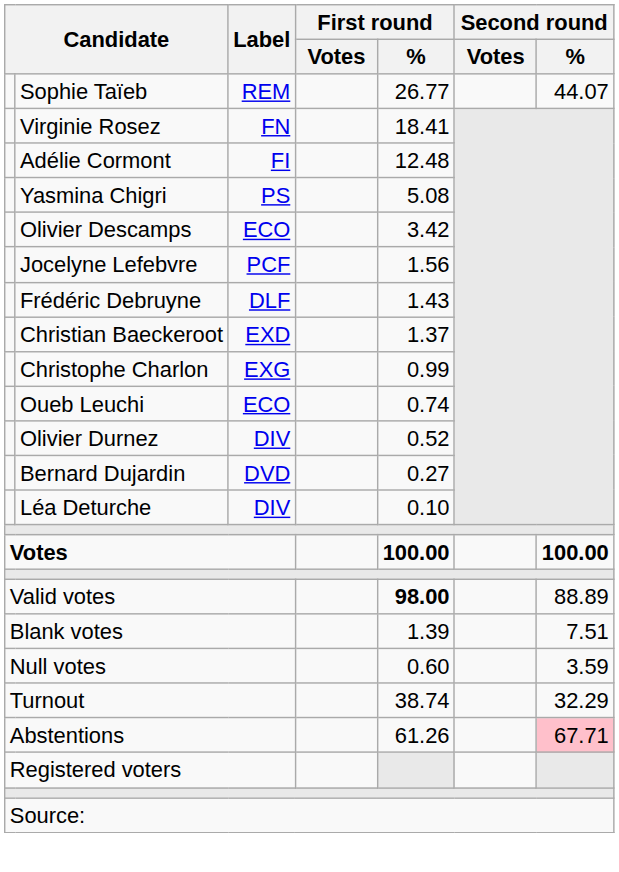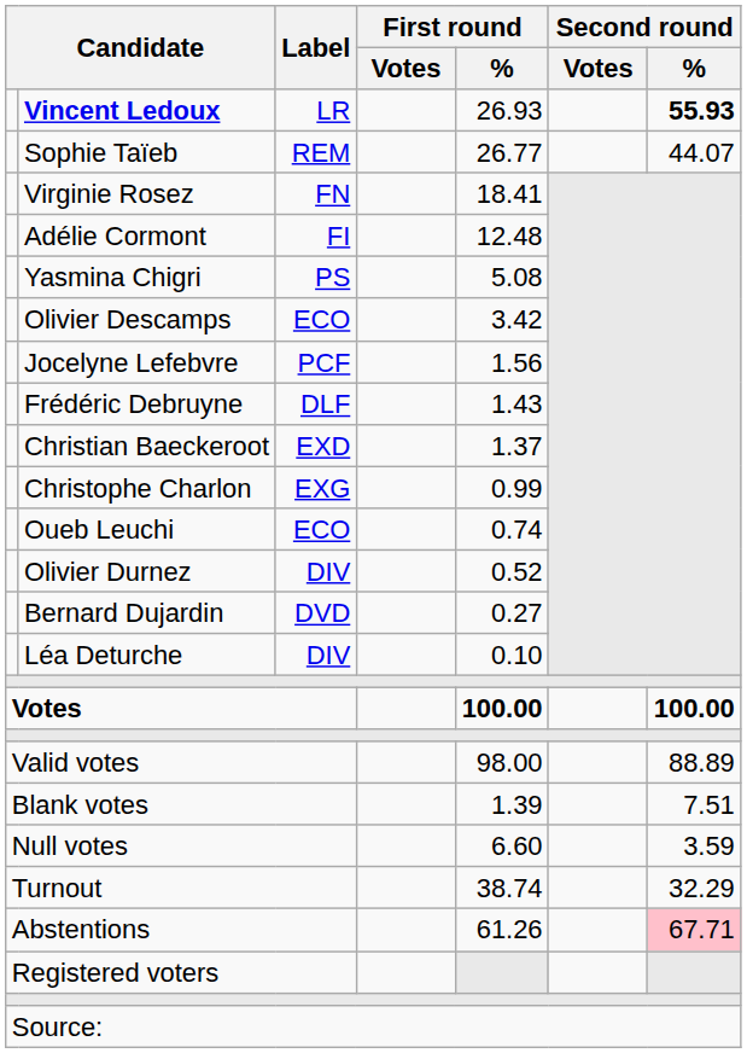+ row: Vincent Ledoux | LR | 26.93 | 55.93
Valid votes | First round / %: bold -> normal
Null votes | First round / %: 0.60 -> 6.60
